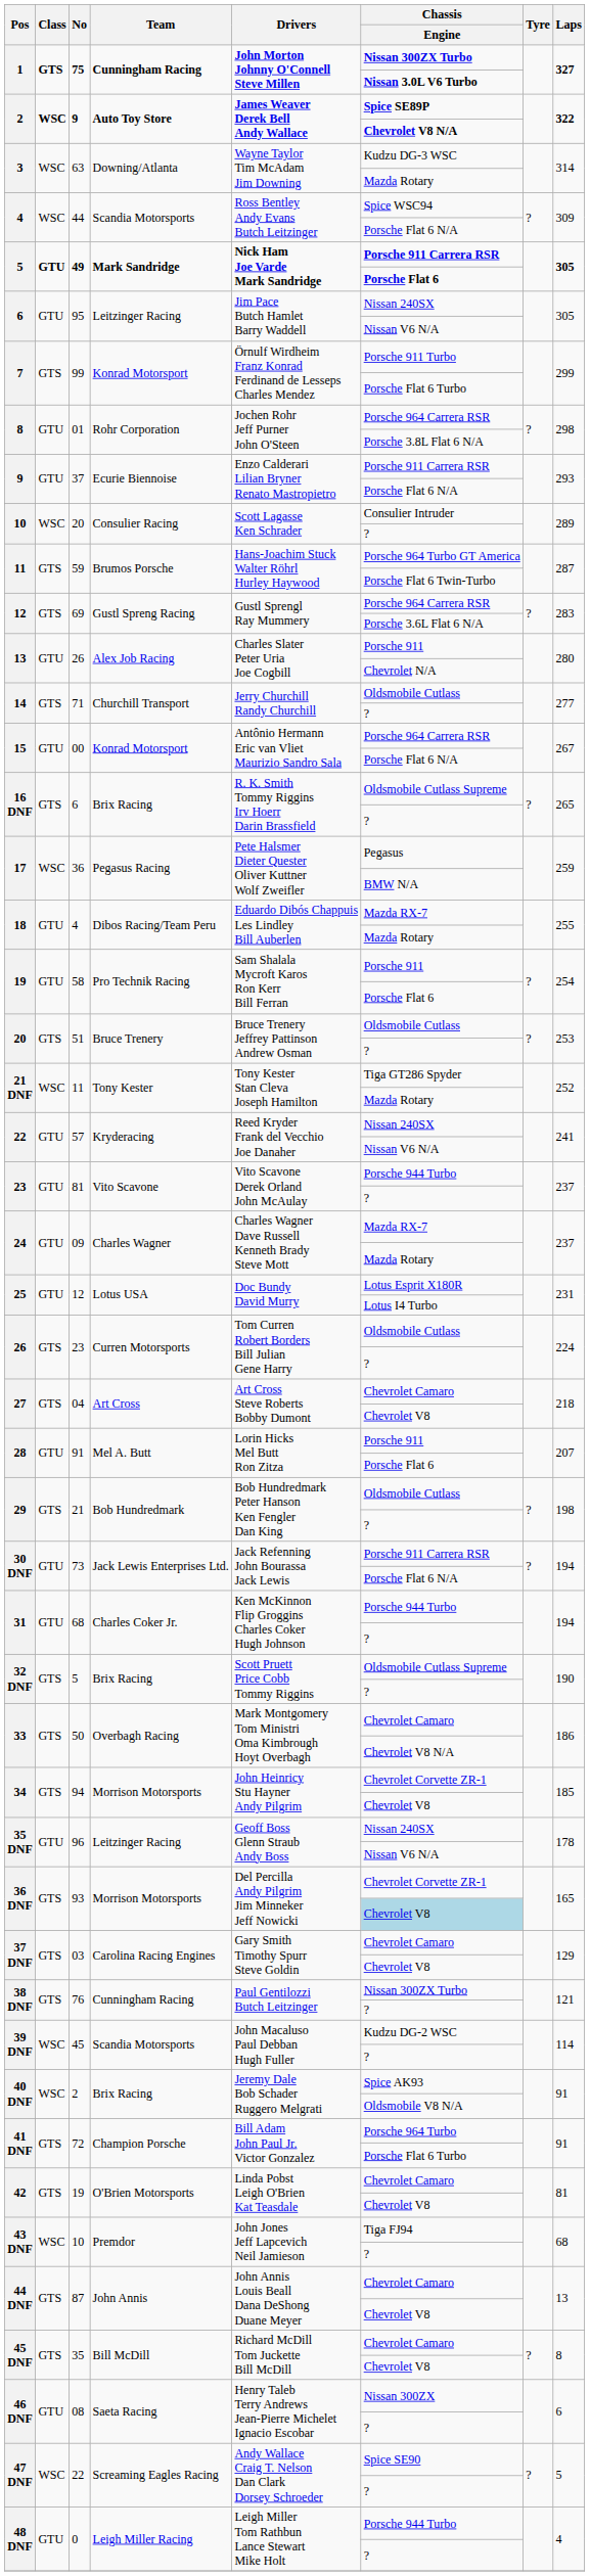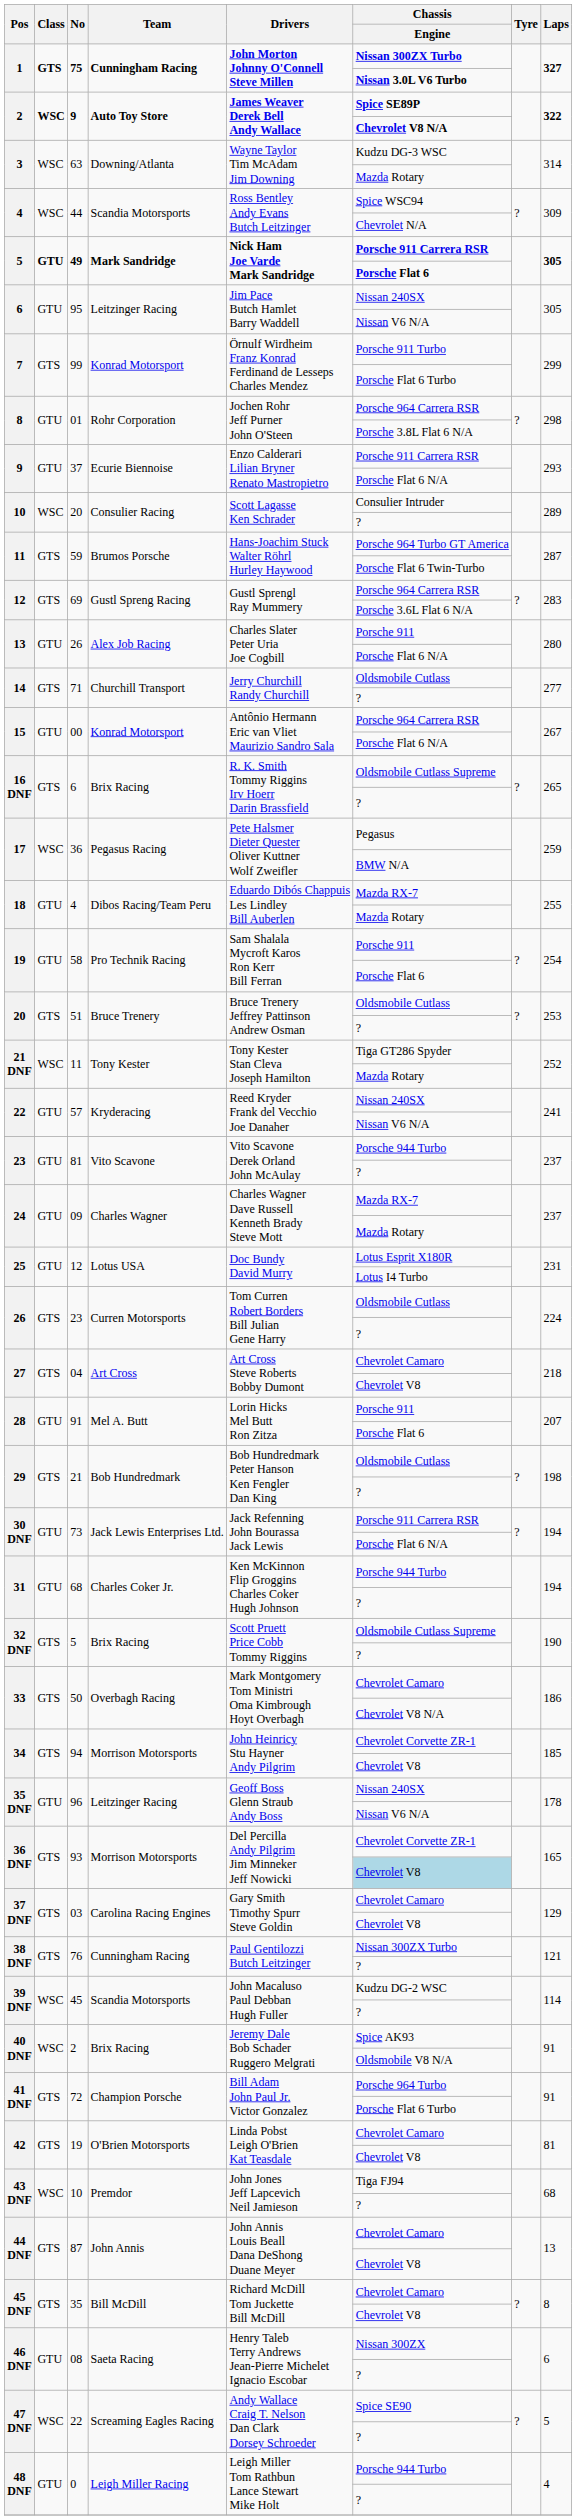row 10 | Chassis / Engine: Porsche Flat 6 N/A -> Chevrolet N/A
row 28 | Chassis / Engine: Chevrolet N/A -> Porsche Flat 6 N/A
